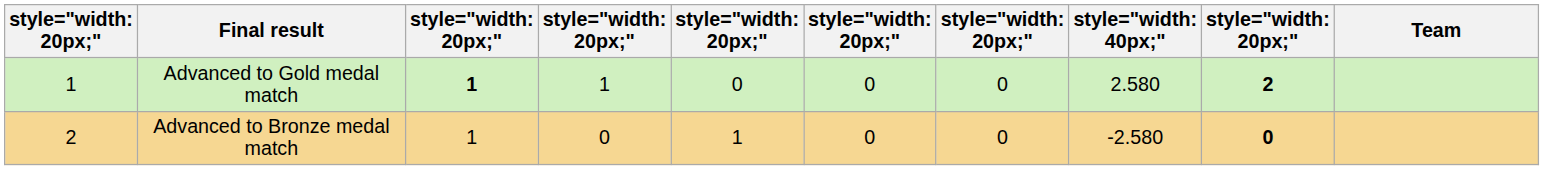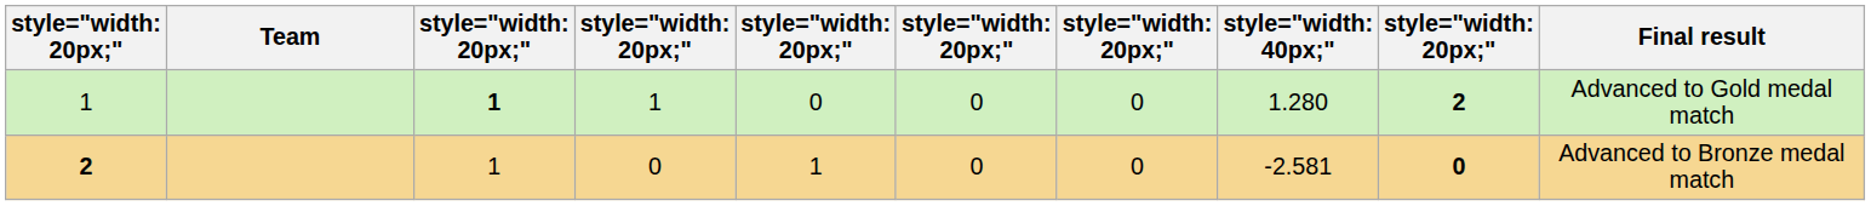columns swapped: Team <-> Final result
row 2 | column 8: 2.580 -> 1.280
row 3 | column 1: normal -> bold
row 3 | column 8: -2.580 -> -2.581
